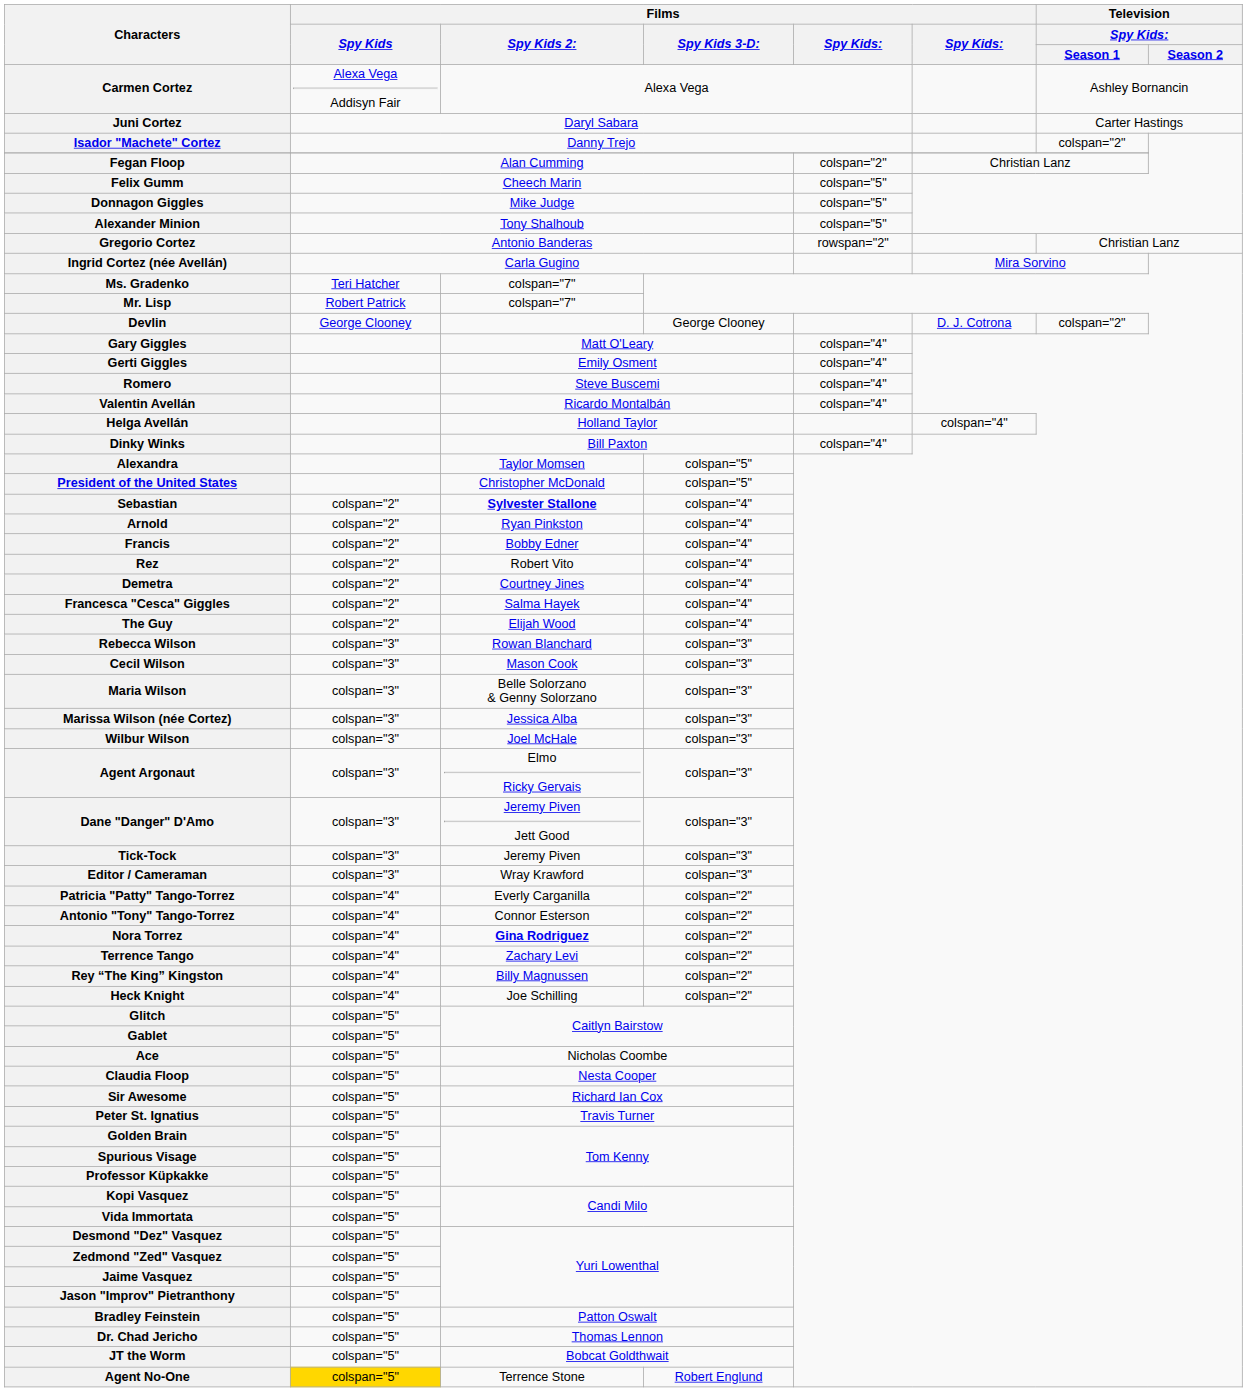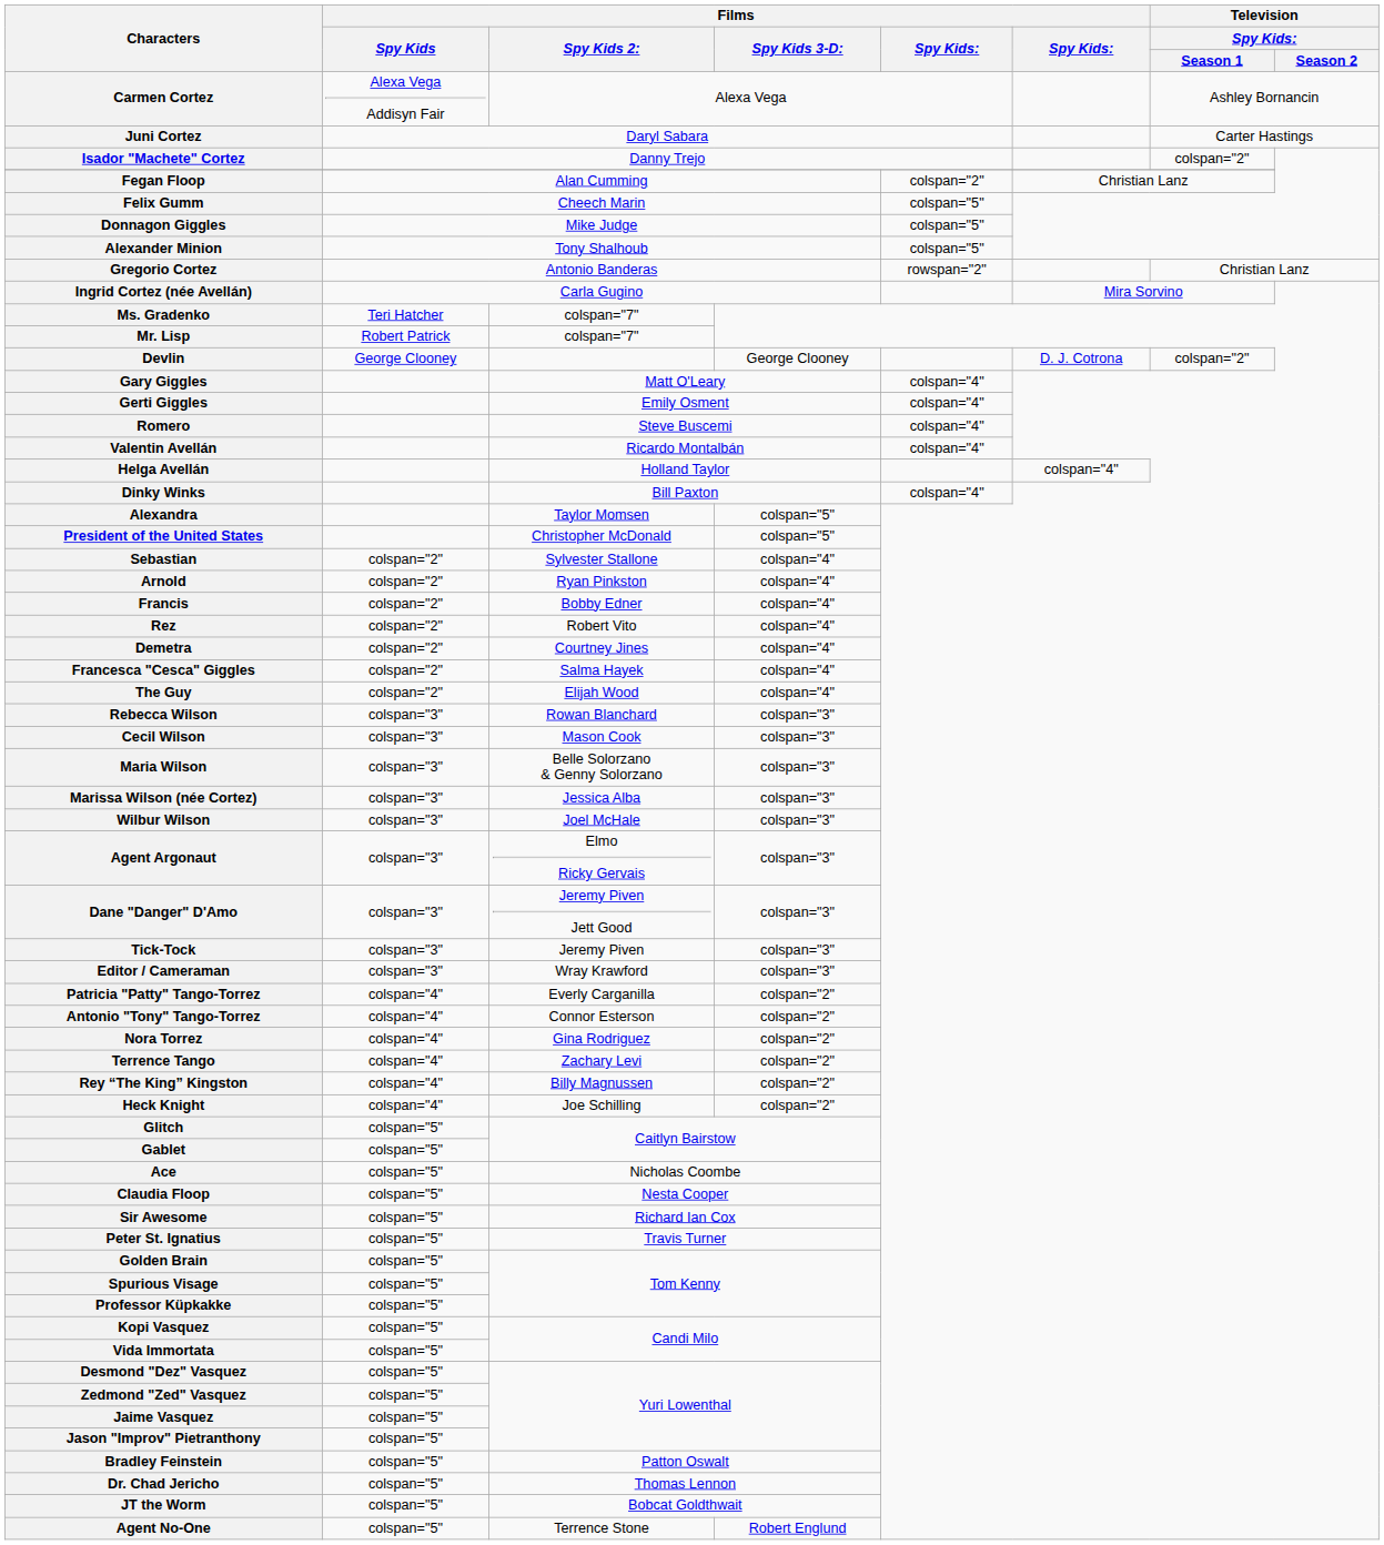Sebastian | Films / Spy Kids 2:: bold -> normal
Nora Torrez | Films / Spy Kids 2:: bold -> normal
Agent No-One | Films / Spy Kids: gold background -> no background
